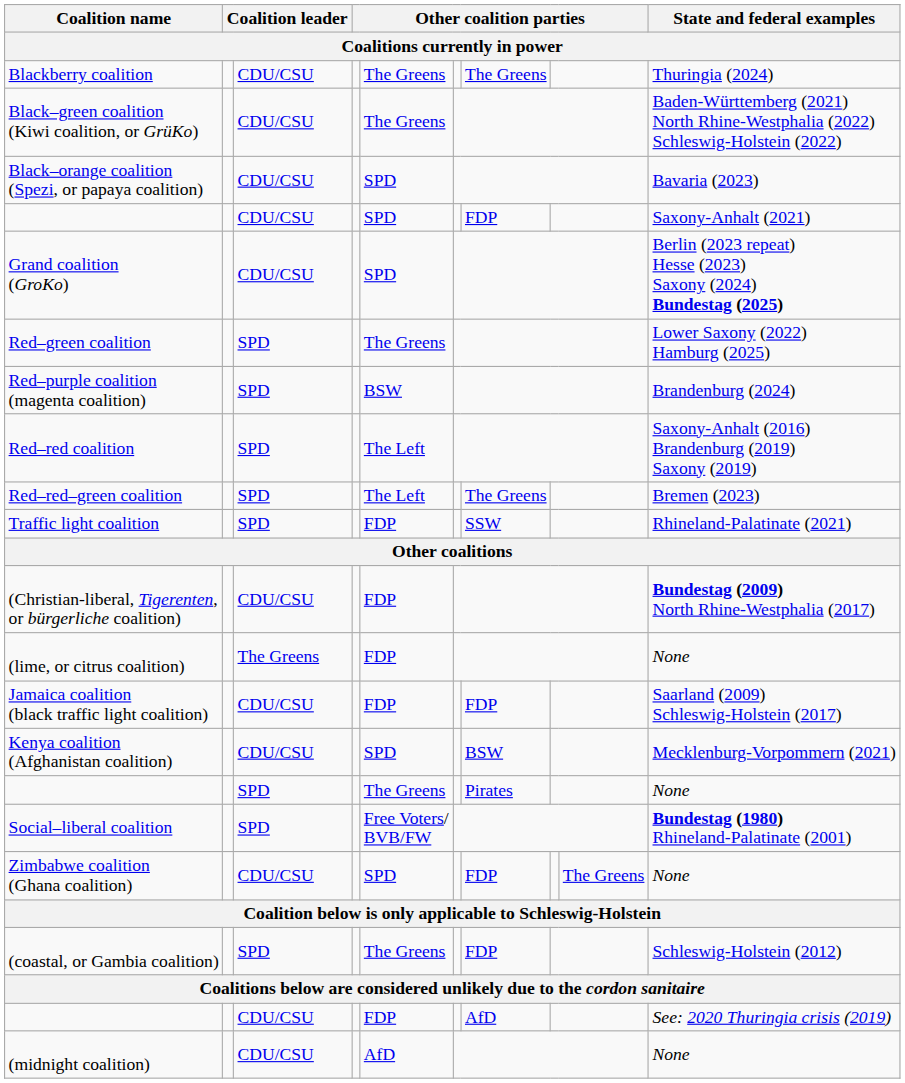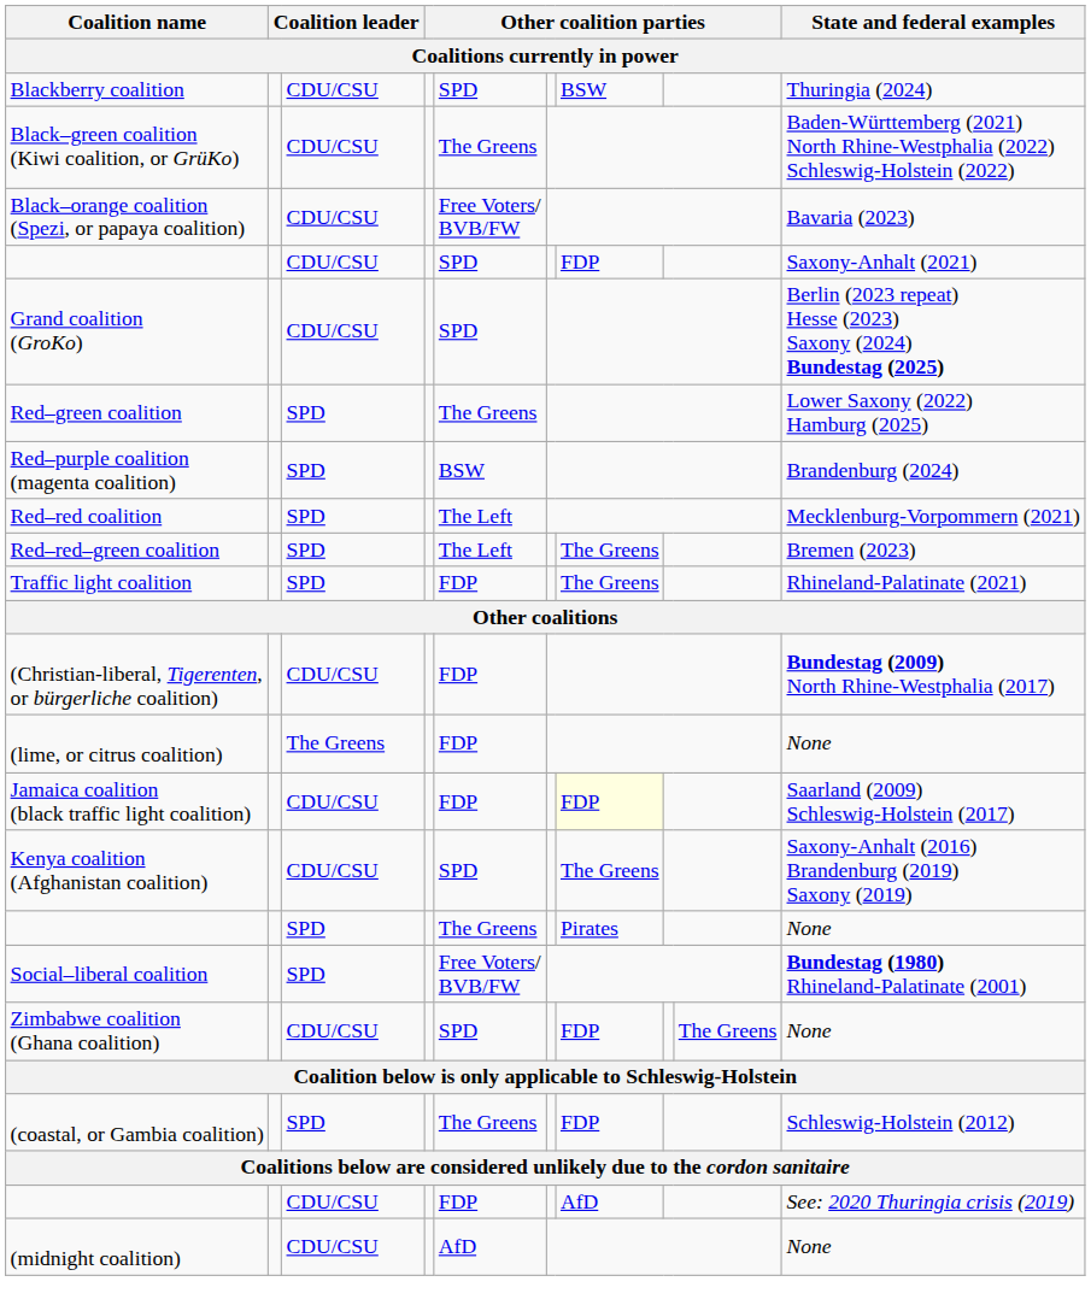Blackberry coalition | column 5: The Greens -> SPD
Blackberry coalition | column 7: The Greens -> BSW
Black–orange coalition (Spezi, or papaya coalition) | column 5: SPD -> Free Voters/ BVB/FW
Red–red coalition | State and federal examples: Saxony-Anhalt (2016) Brandenburg (2019) Saxony (2019) -> Mecklenburg-Vorpommern (2021)
Traffic light coalition | column 7: SSW -> The Greens
Jamaica coalition (black traffic light coalition) | column 7: no background -> lightyellow background
Kenya coalition (Afghanistan coalition) | column 7: BSW -> The Greens
Kenya coalition (Afghanistan coalition) | State and federal examples: Mecklenburg-Vorpommern (2021) -> Saxony-Anhalt (2016) Brandenburg (2019) Saxony (2019)
